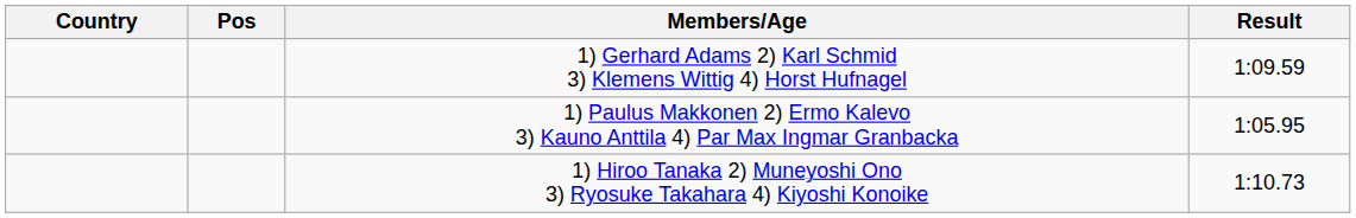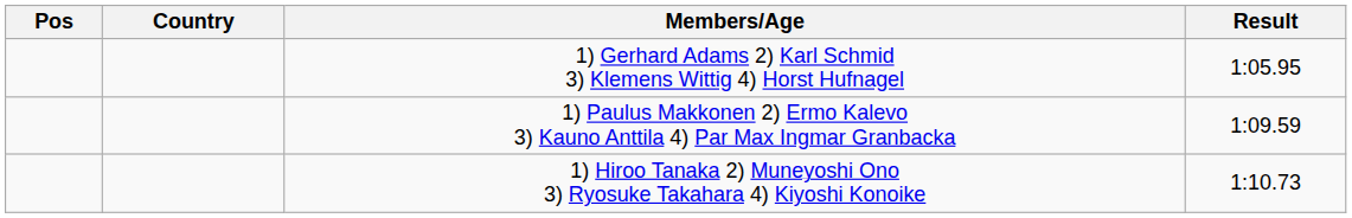columns swapped: Pos <-> Country
row 2 | Result: 1:09.59 -> 1:05.95
row 3 | Result: 1:05.95 -> 1:09.59
